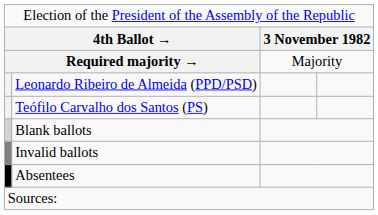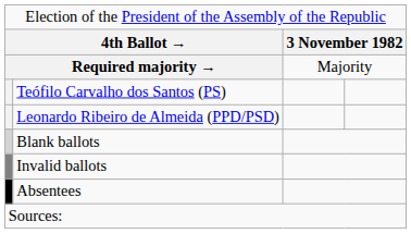rows swapped: Leonardo Ribeiro de Almeida (PPD/PSD) <-> Teófilo Carvalho dos Santos (PS)
